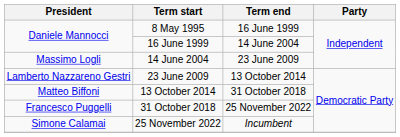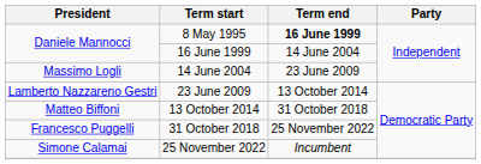8 May 1995 | Term end: normal -> bold
